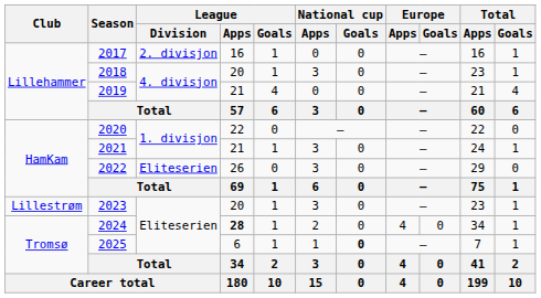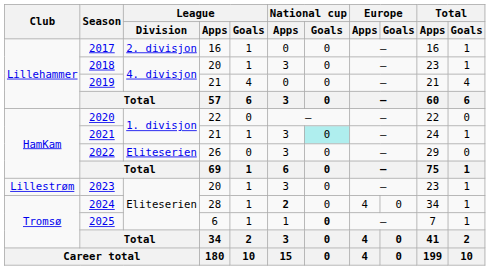2021 | National cup / Goals: no background -> paleturquoise background
2024 | League / Apps: bold -> normal
2024 | National cup / Apps: normal -> bold
